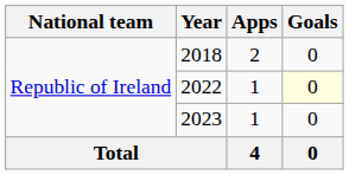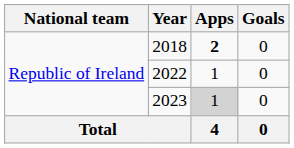2018 | Apps: normal -> bold
2022 | Goals: lightyellow background -> no background
2023 | Apps: no background -> lightgrey background
